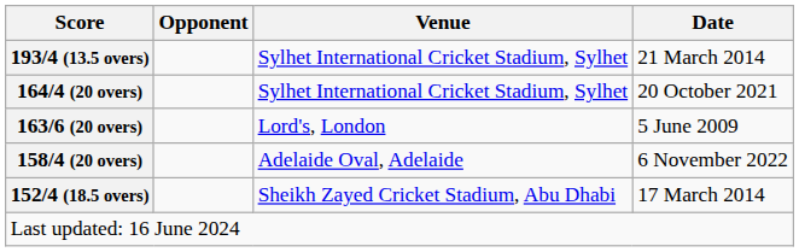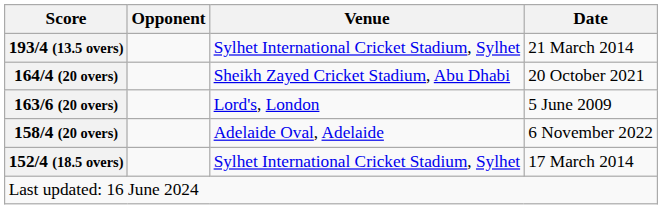164/4 (20 overs) | Venue: Sylhet International Cricket Stadium, Sylhet -> Sheikh Zayed Cricket Stadium, Abu Dhabi
152/4 (18.5 overs) | Venue: Sheikh Zayed Cricket Stadium, Abu Dhabi -> Sylhet International Cricket Stadium, Sylhet
